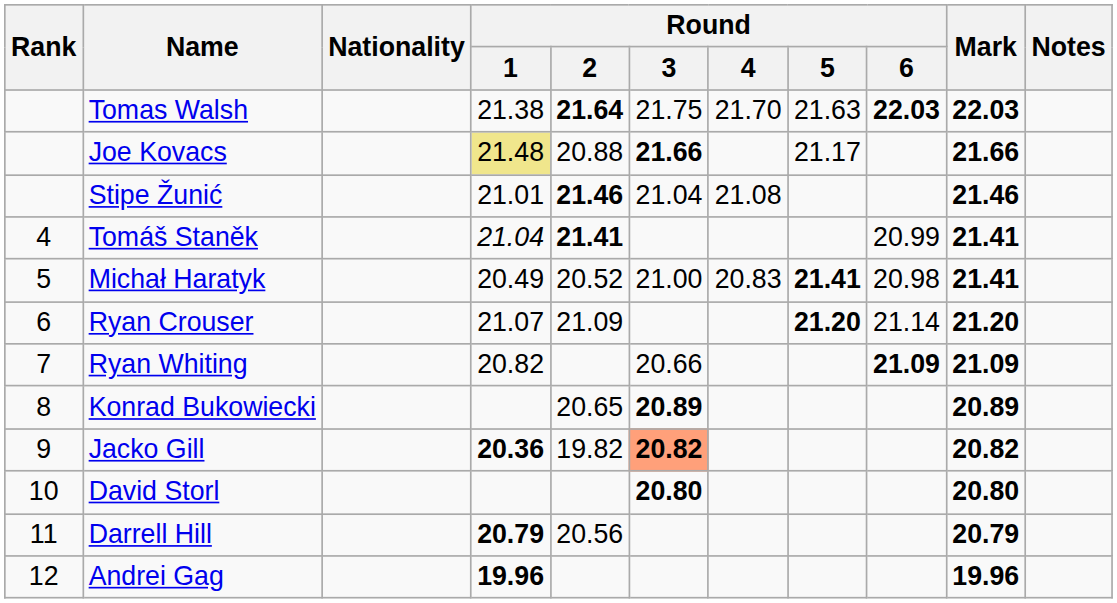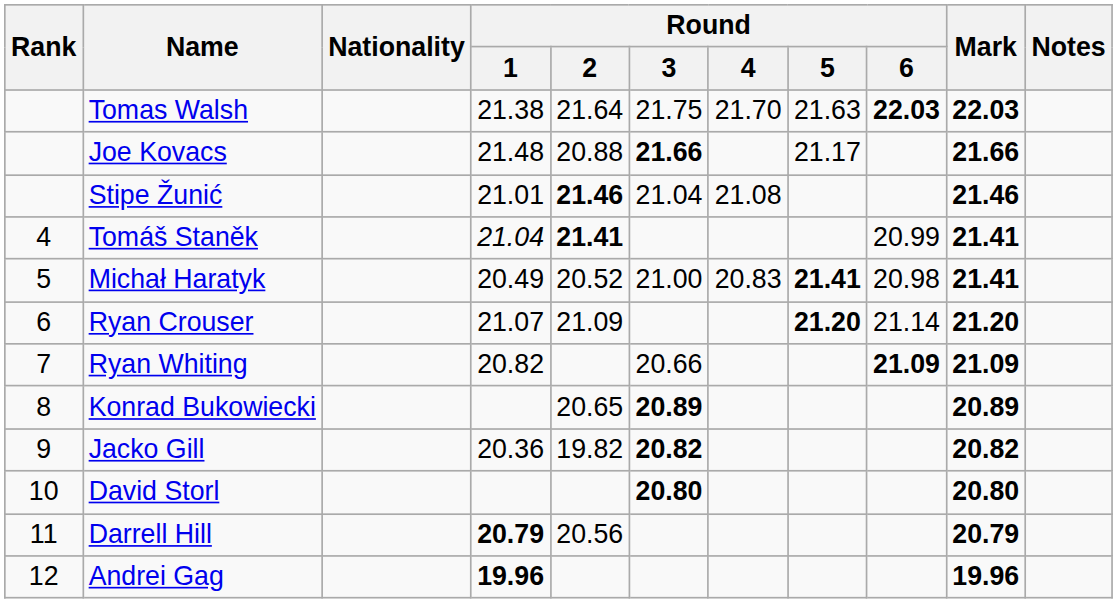Tomas Walsh | Round / 2: bold -> normal
Joe Kovacs | Round / 1: khaki background -> no background
Jacko Gill | Round / 1: bold -> normal
Jacko Gill | Round / 3: lightsalmon background -> no background
